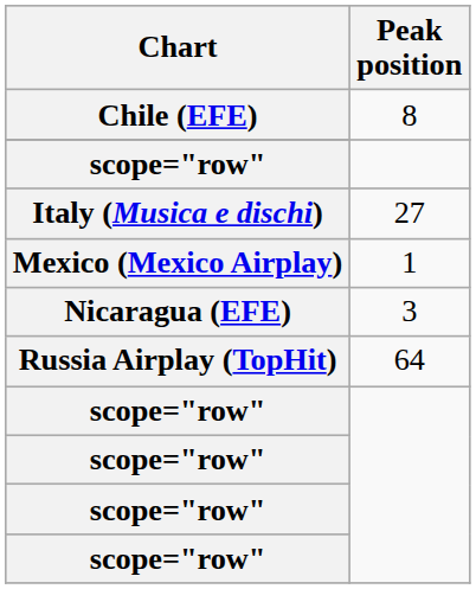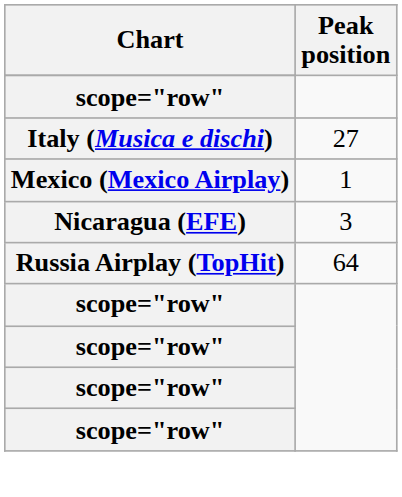- row: Chile (EFE) | 8
